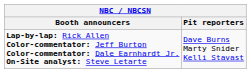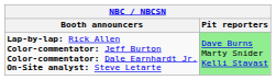row 3 | Pit reporters: no background -> lightgreen background
